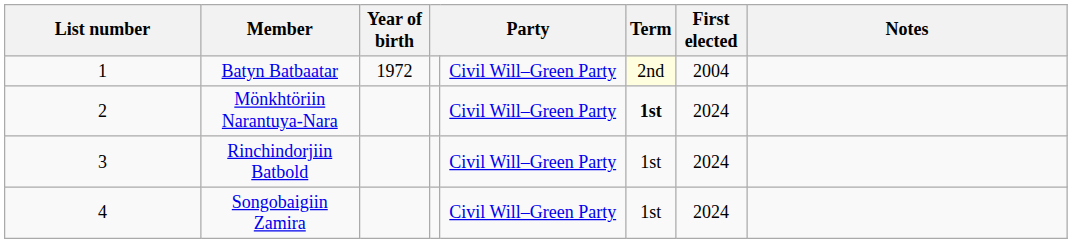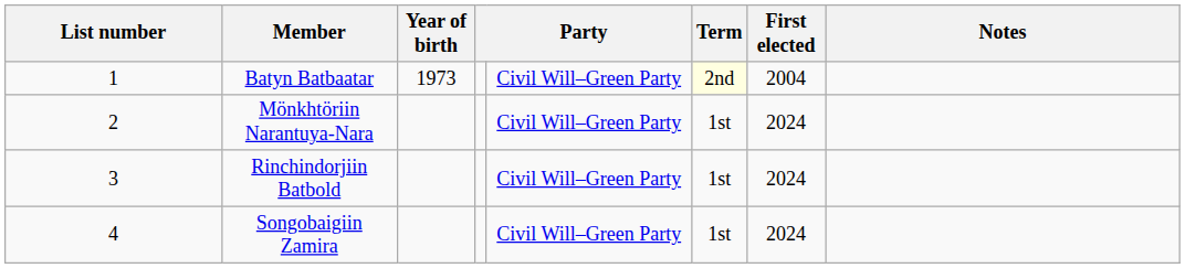Batyn Batbaatar | Year of birth: 1972 -> 1973
Mönkhtöriin Narantuya-Nara | Term: bold -> normal
